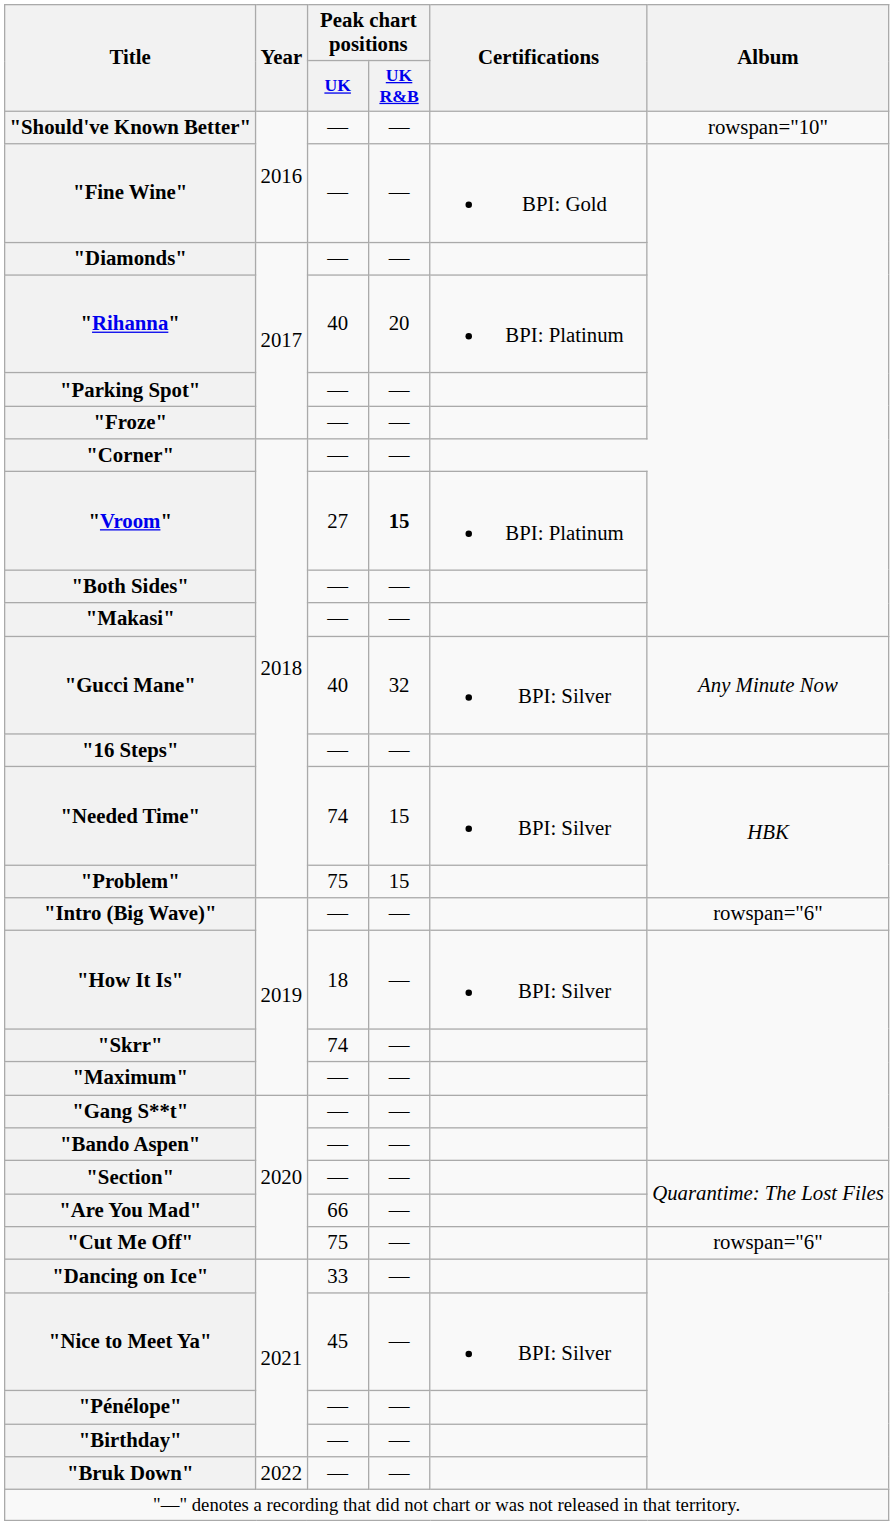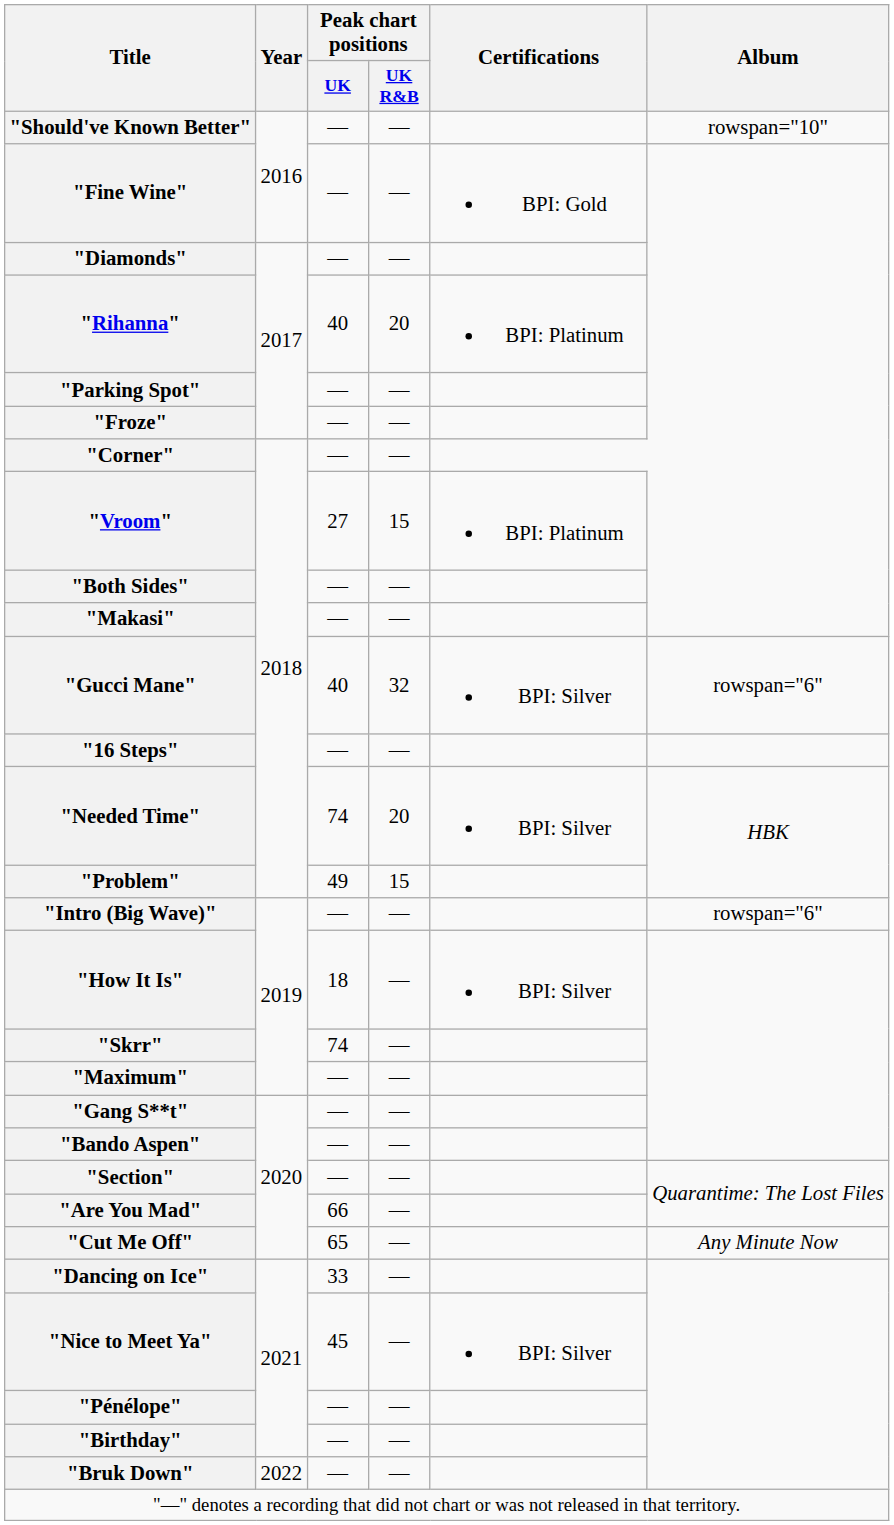"Vroom" | Peak chart positions / UK R&B: bold -> normal
"Gucci Mane" | Album: Any Minute Now -> rowspan="6"
"Needed Time" | Peak chart positions / UK R&B: 15 -> 20
"Problem" | Peak chart positions / UK: 75 -> 49
"Cut Me Off" | Peak chart positions / UK: 75 -> 65
"Cut Me Off" | Album: rowspan="6" -> Any Minute Now
